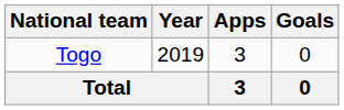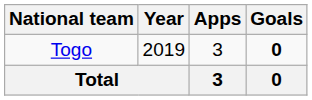Togo | Goals: normal -> bold
